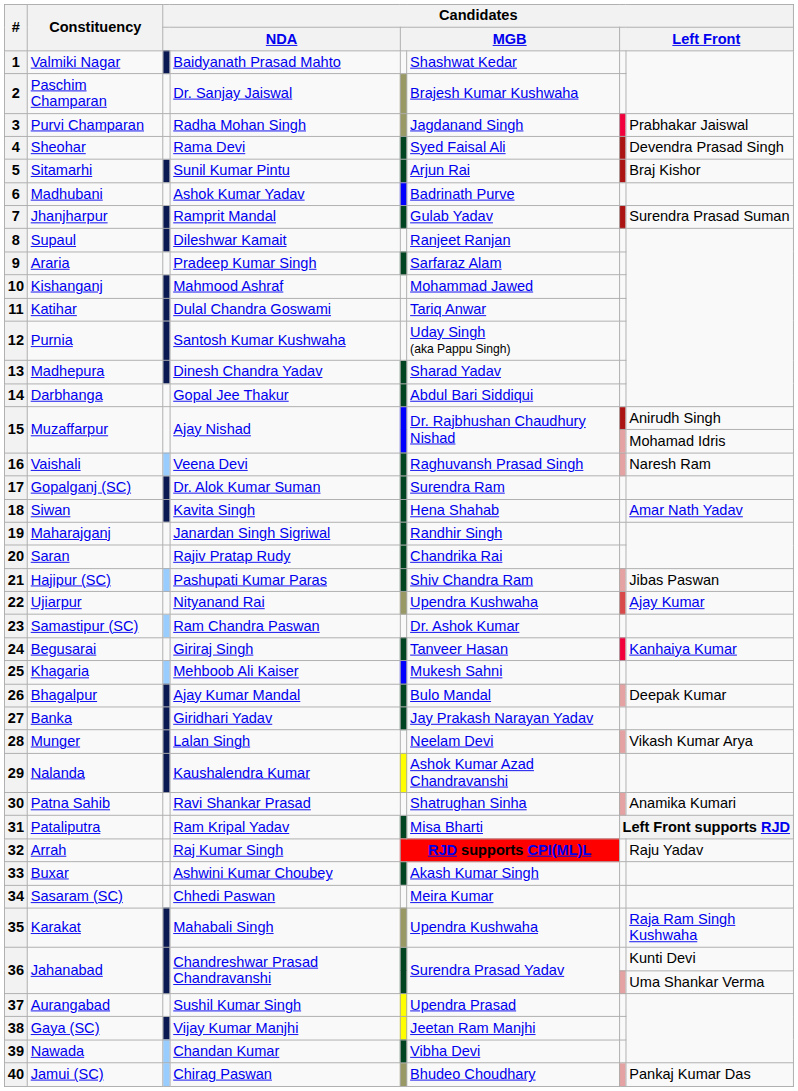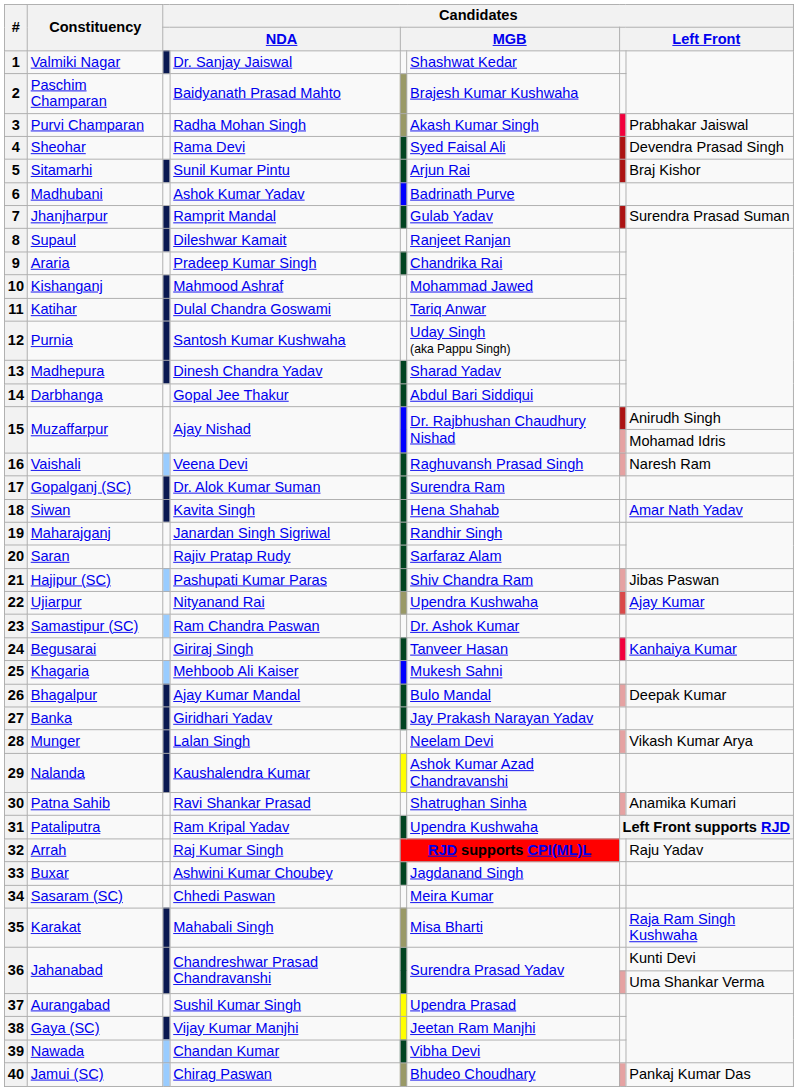1 | column 4: Baidyanath Prasad Mahto -> Dr. Sanjay Jaiswal
2 | column 4: Dr. Sanjay Jaiswal -> Baidyanath Prasad Mahto
3 | column 6: Jagdanand Singh -> Akash Kumar Singh
9 | column 6: Sarfaraz Alam -> Chandrika Rai
20 | column 6: Chandrika Rai -> Sarfaraz Alam
31 | column 6: Misa Bharti -> Upendra Kushwaha
33 | column 6: Akash Kumar Singh -> Jagdanand Singh
35 | column 6: Upendra Kushwaha -> Misa Bharti
